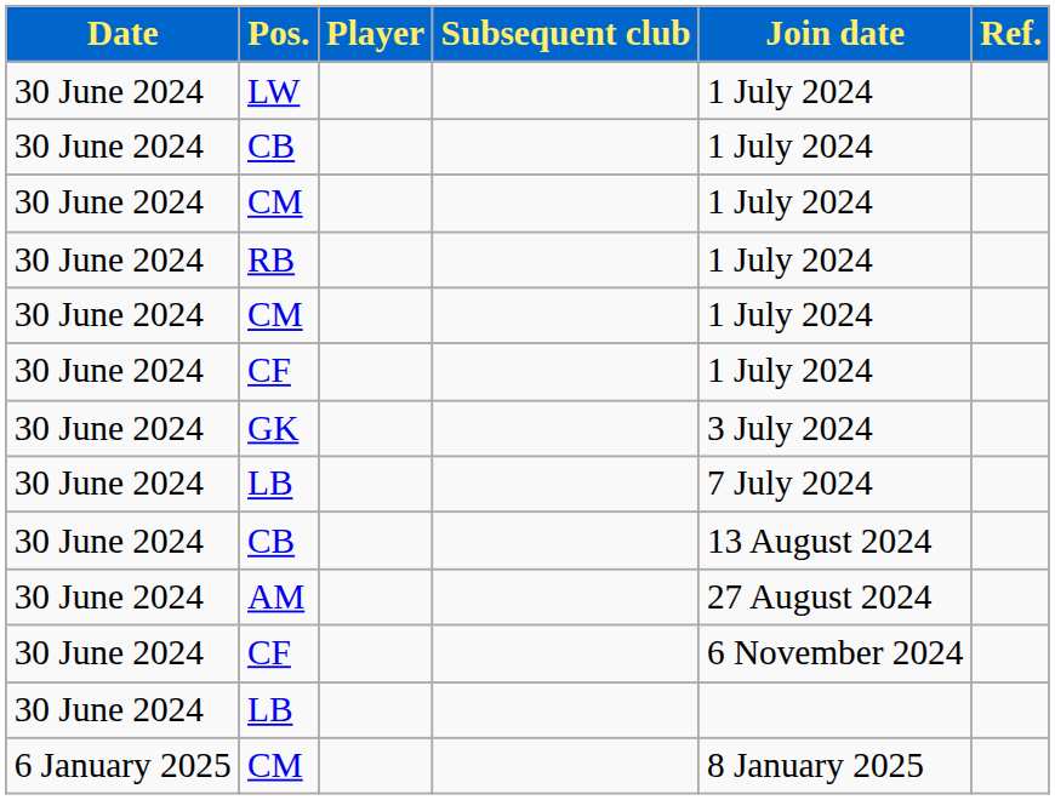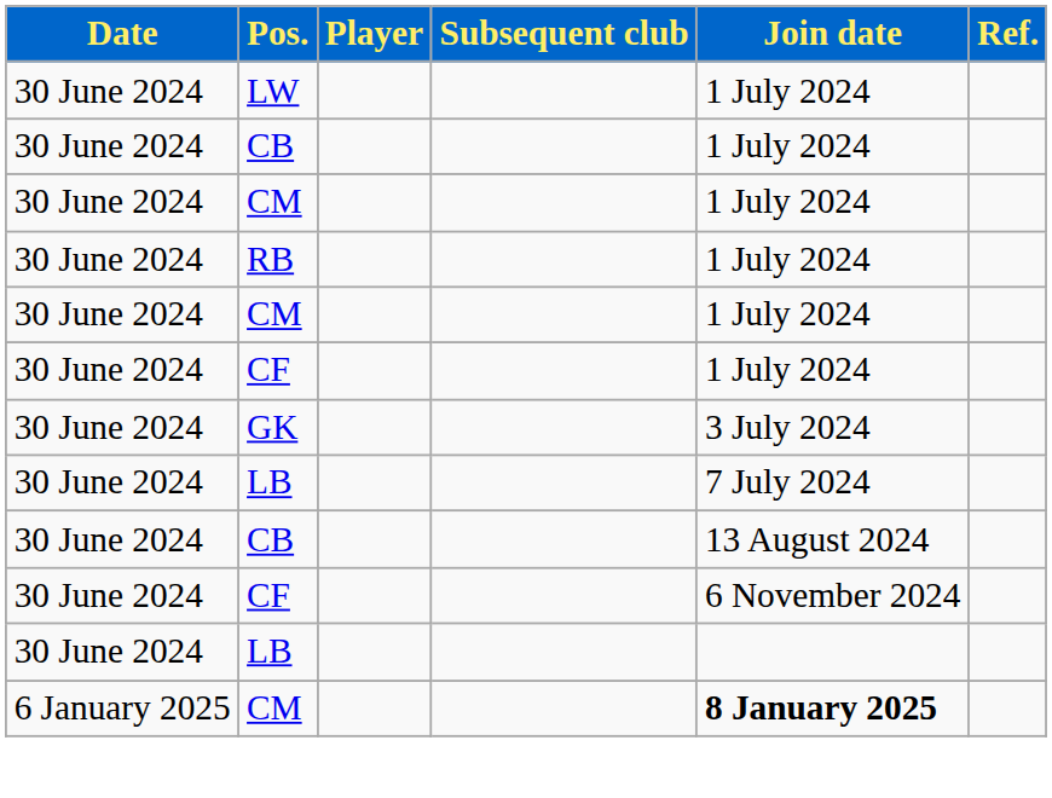- row: 30 June 2024 | AM | 27 August 2024
6 January 2025 / CM | Join date: normal -> bold
